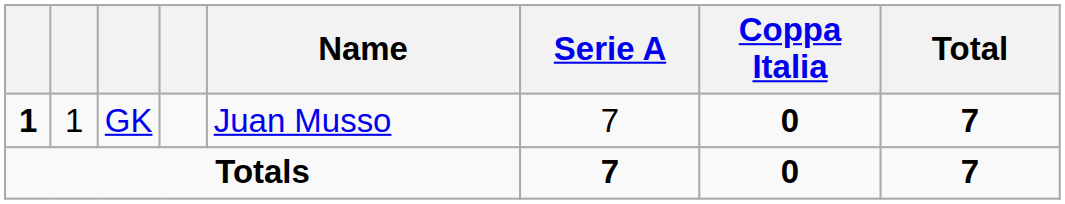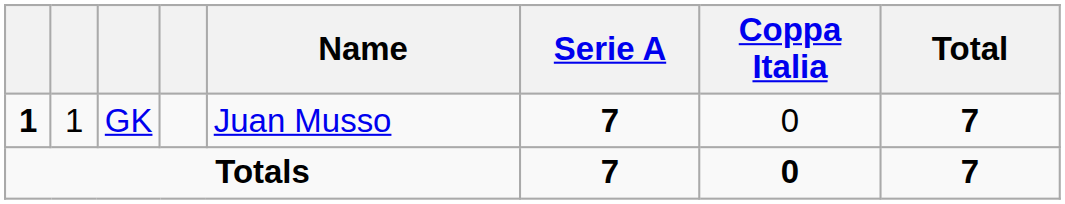row 2 | Serie A: normal -> bold
row 2 | Coppa Italia: bold -> normal
